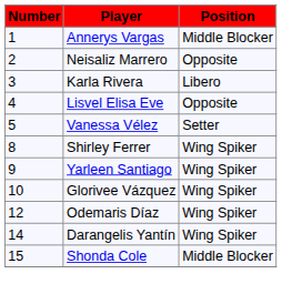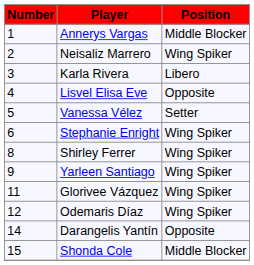Neisaliz Marrero | Position: Opposite -> Wing Spiker
+ row: 6 | Stephanie Enright | Wing Spiker
Glorivee Vázquez | Number: 10 -> 11
Darangelis Yantín | Position: Wing Spiker -> Opposite
